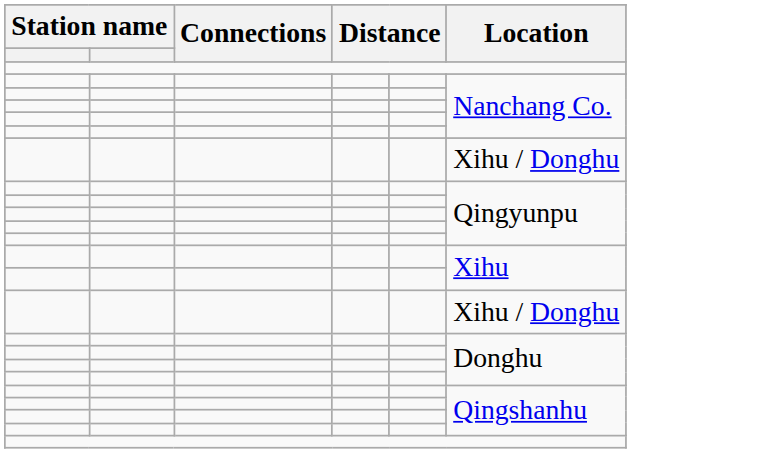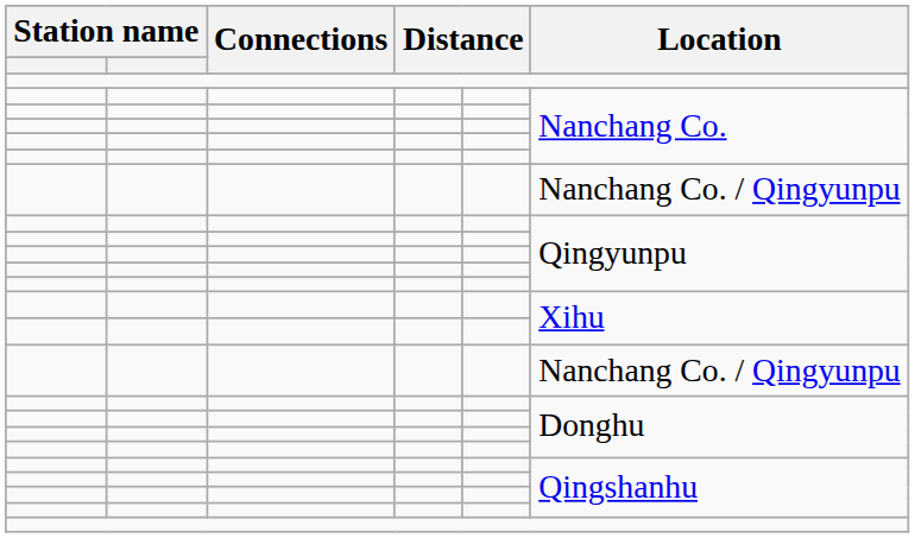row 9 | Location: Xihu / Donghu -> Nanchang Co. / Qingyunpu
row 17 | Location: Xihu / Donghu -> Nanchang Co. / Qingyunpu
